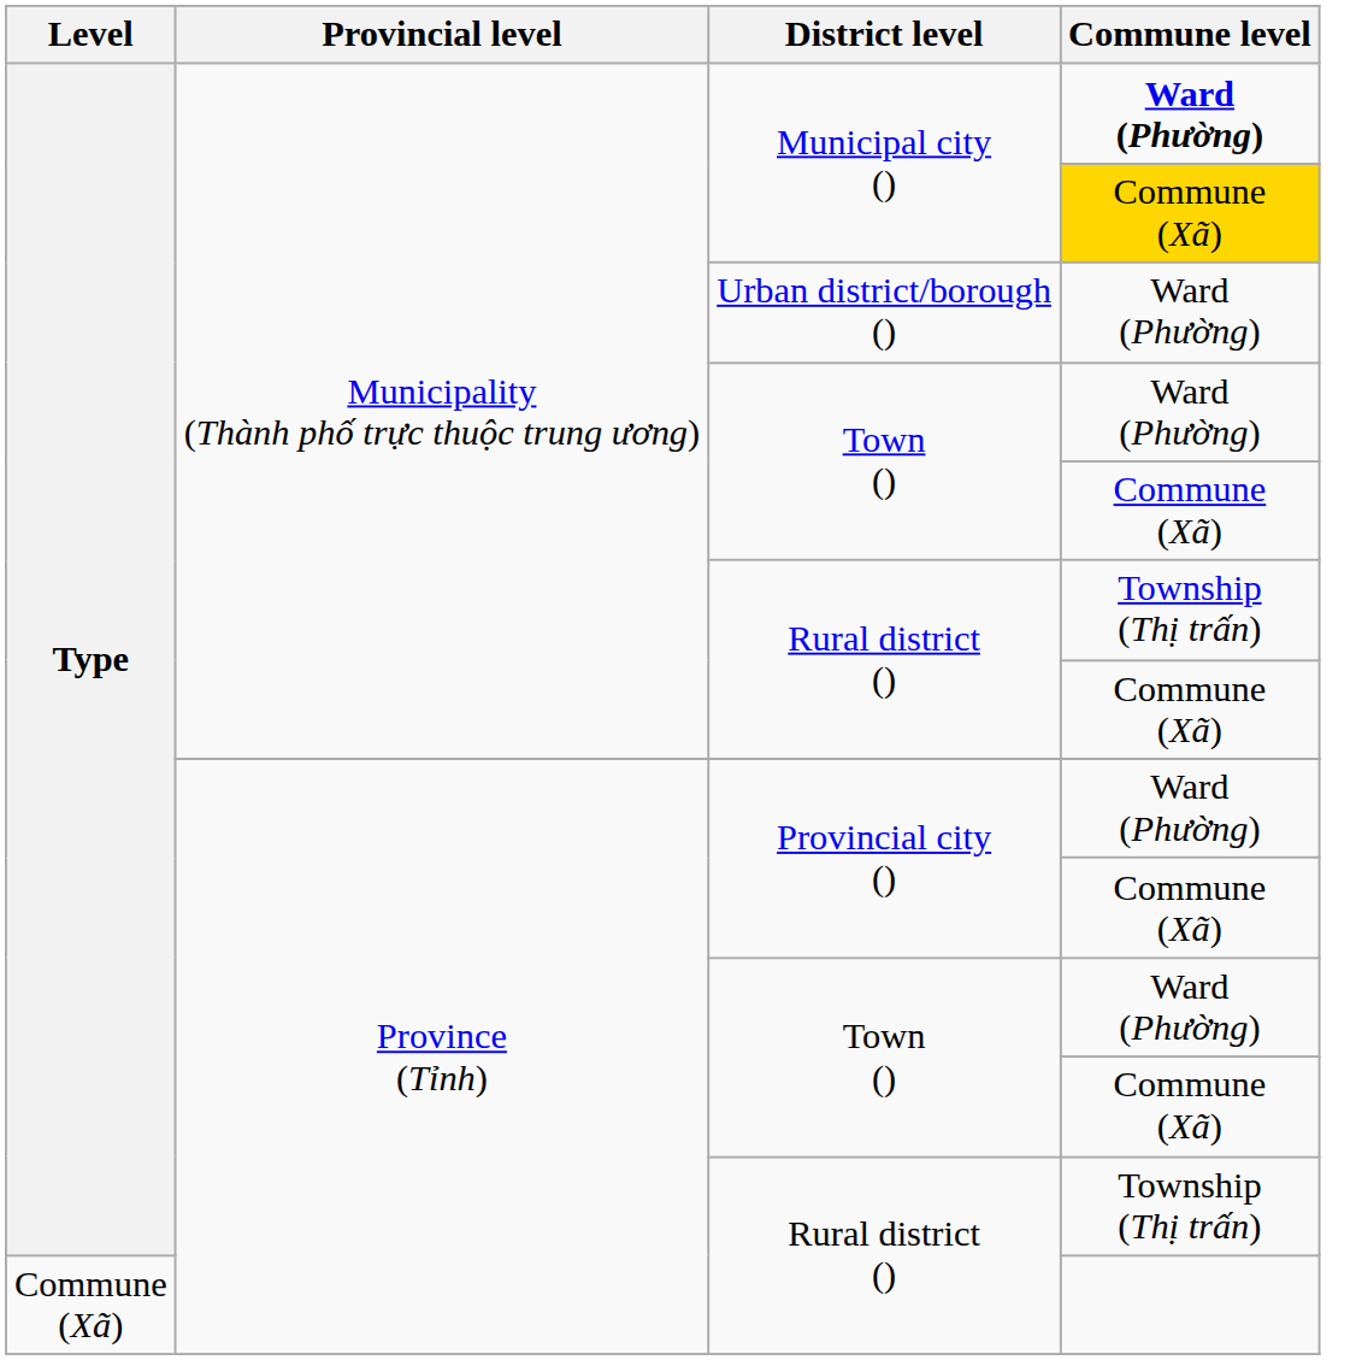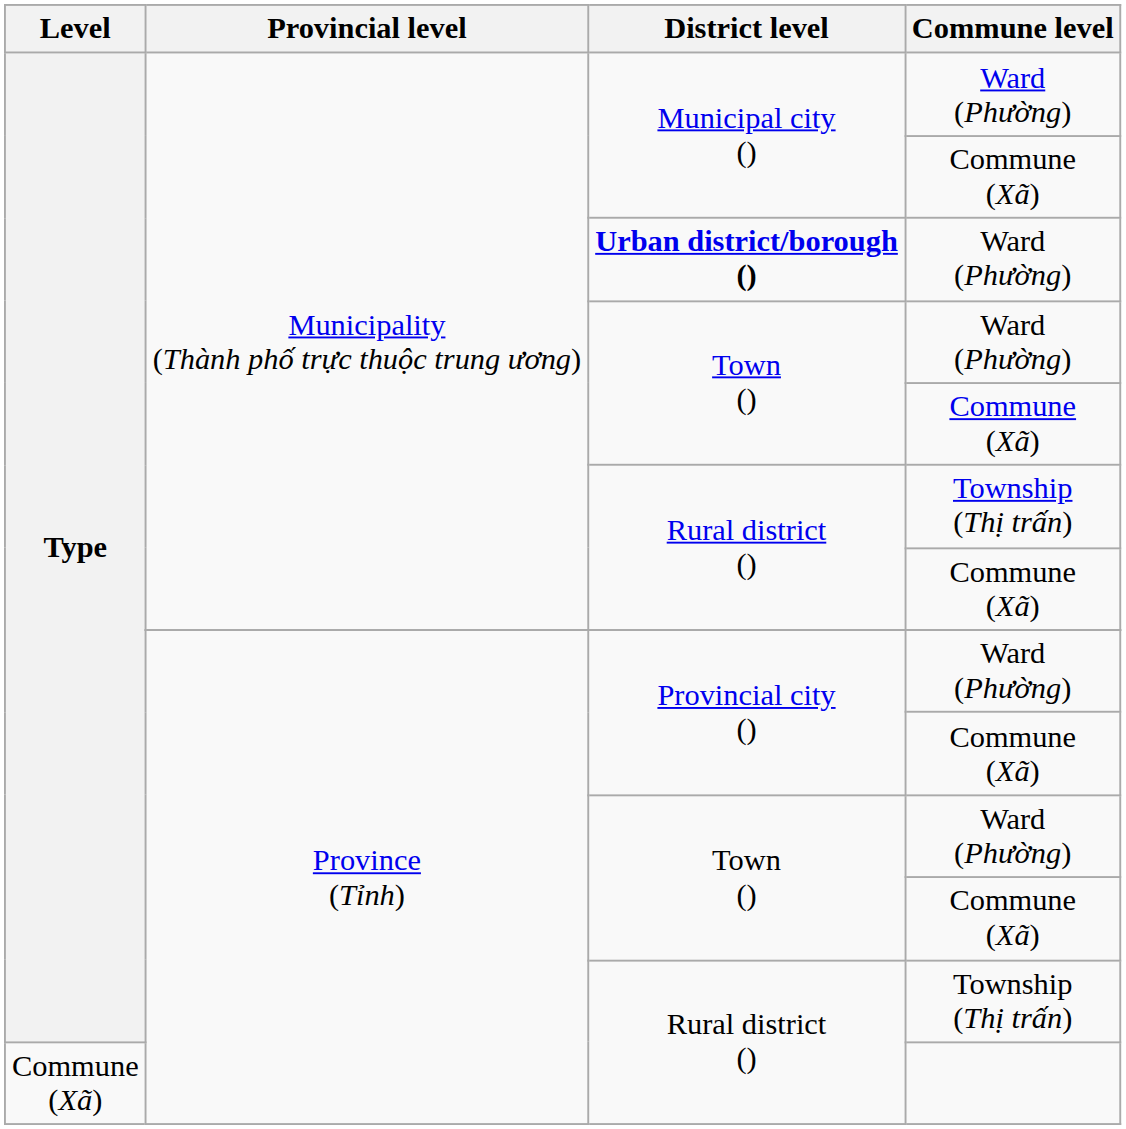Municipal city () / Ward (Phường) | Commune level: bold -> normal
Municipal city () / Commune (Xã) | Commune level: gold background -> no background
Urban district/borough () | District level: normal -> bold
